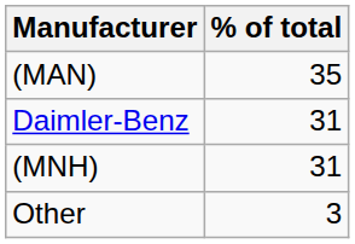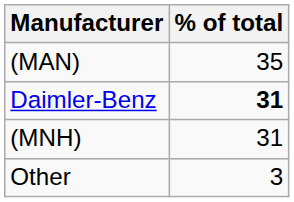Daimler-Benz | % of total: normal -> bold
